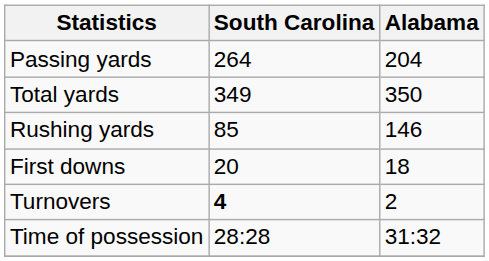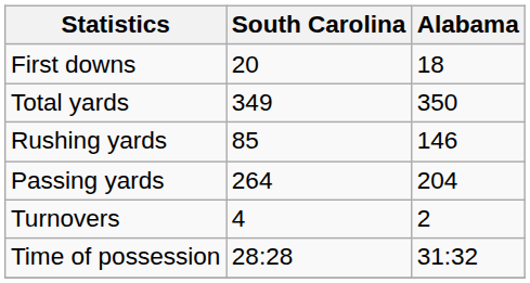rows swapped: First downs <-> Passing yards
Turnovers | South Carolina: bold -> normal
